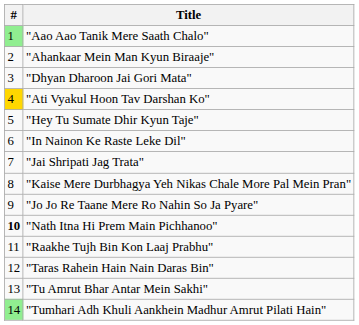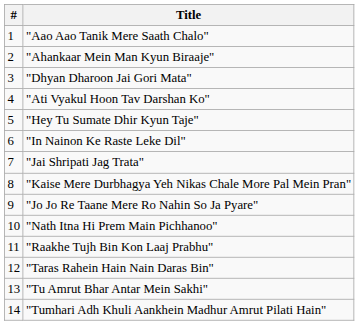"Aao Aao Tanik Mere Saath Chalo" | #: lightgreen background -> no background
"Ati Vyakul Hoon Tav Darshan Ko" | #: gold background -> no background
"Nath Itna Hi Prem Main Pichhanoo" | #: bold -> normal
"Tumhari Adh Khuli Aankhein Madhur Amrut Pilati Hain" | #: lightgreen background -> no background
